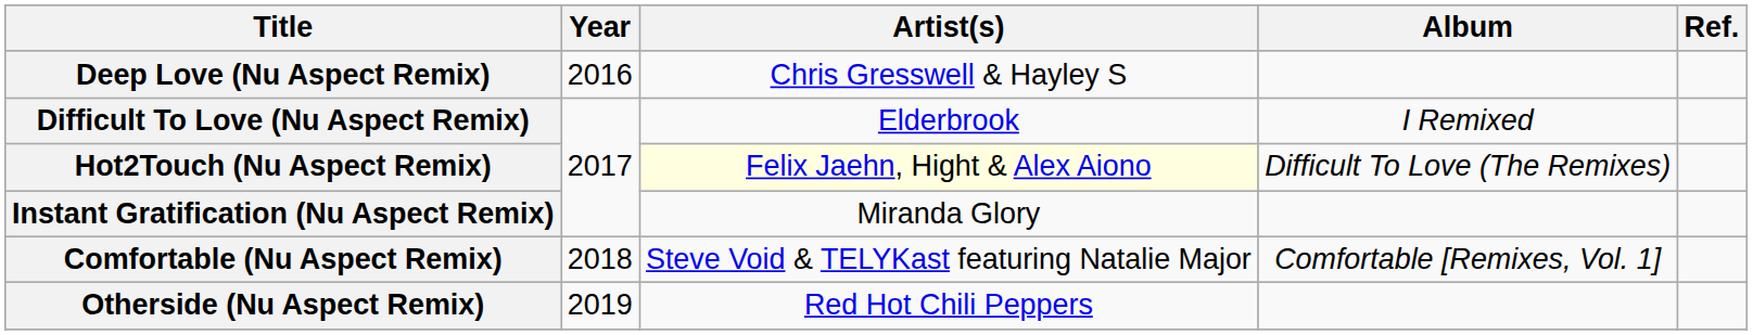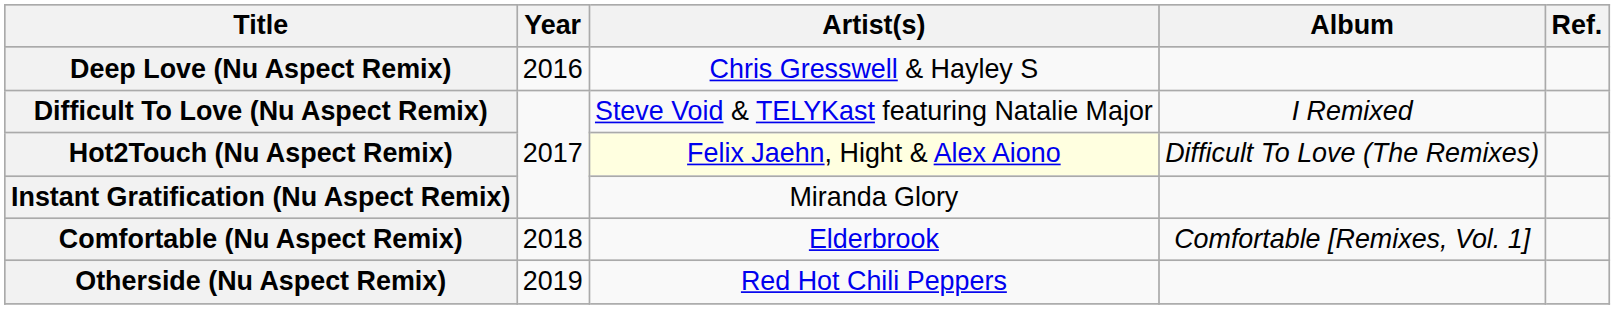Difficult To Love (Nu Aspect Remix) | Artist(s): Elderbrook -> Steve Void & TELYKast featuring Natalie Major
Comfortable (Nu Aspect Remix) | Artist(s): Steve Void & TELYKast featuring Natalie Major -> Elderbrook
